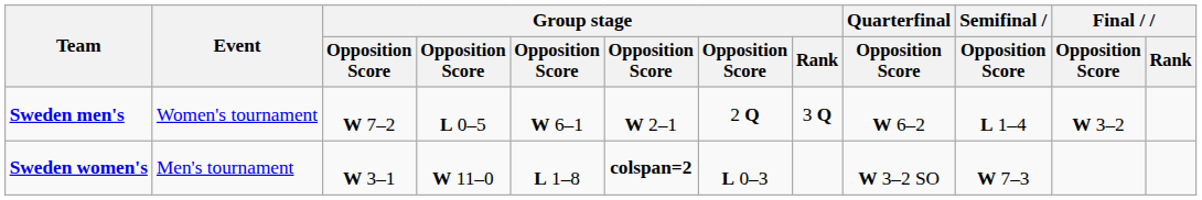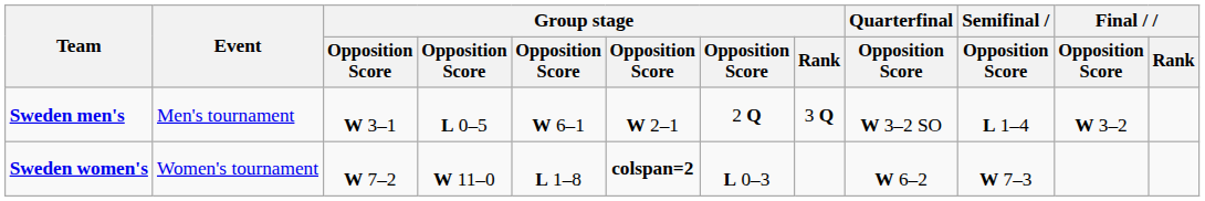Sweden men's | Event: Women's tournament -> Men's tournament
Sweden men's | column 3: W 7–2 -> W 3–1
Sweden men's | Quarterfinal / Opposition Score: W 6–2 -> W 3–2 SO
Sweden women's | Event: Men's tournament -> Women's tournament
Sweden women's | column 3: W 3–1 -> W 7–2
Sweden women's | Quarterfinal / Opposition Score: W 3–2 SO -> W 6–2
